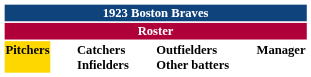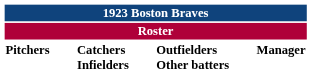Pitchers | column 1: gold background -> no background
